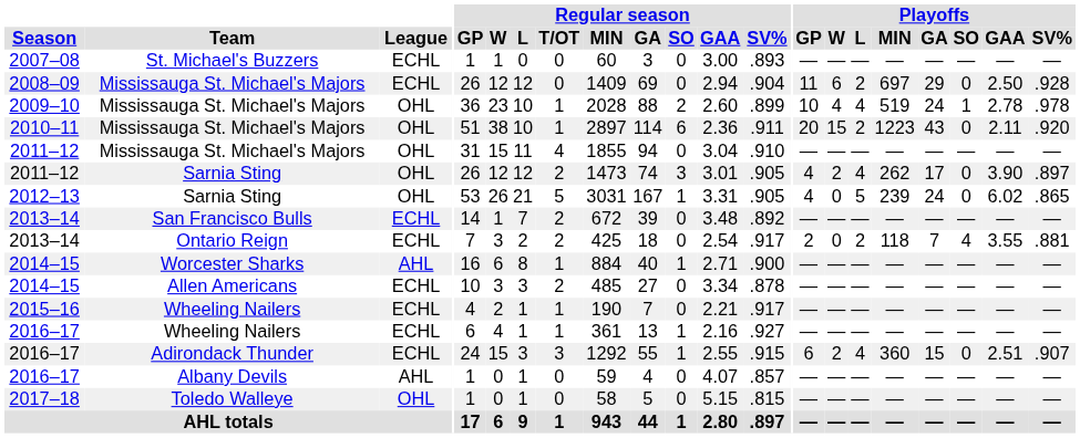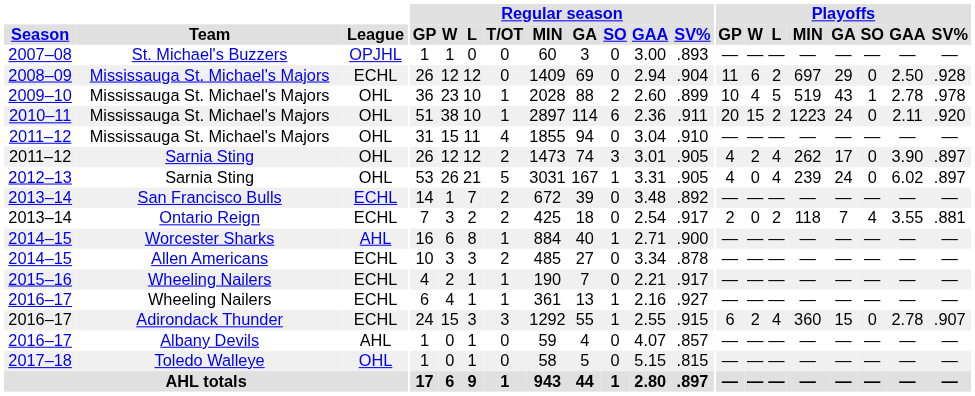2007–08 | League: ECHL -> OPJHL
2009–10 | Playoffs / L: 4 -> 5
2009–10 | Playoffs / GA: 24 -> 43
2010–11 | Playoffs / GA: 43 -> 24
2012–13 | Playoffs / L: 5 -> 4
2012–13 | Playoffs / SV%: .865 -> .897
2016–17 / Adirondack Thunder | Playoffs / GAA: 2.51 -> 2.78
